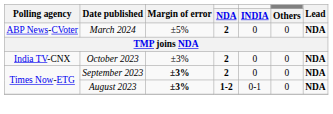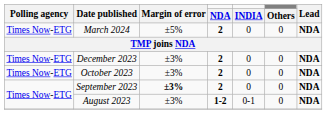March 2024 | Polling agency: ABP News-CVoter -> Times Now-ETG
+ row: Times Now-ETG | December 2023 | ±3% | 2 | 0 | 0 | NDA
October 2023 | Polling agency: India TV-CNX -> Times Now-ETG
August 2023 | Margin of error: bold -> normal
